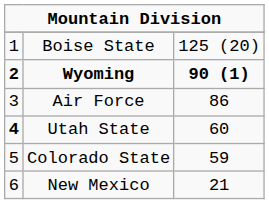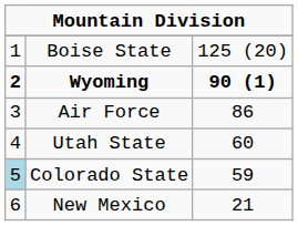Utah State | column 1: bold -> normal
Colorado State | column 1: no background -> lightblue background
